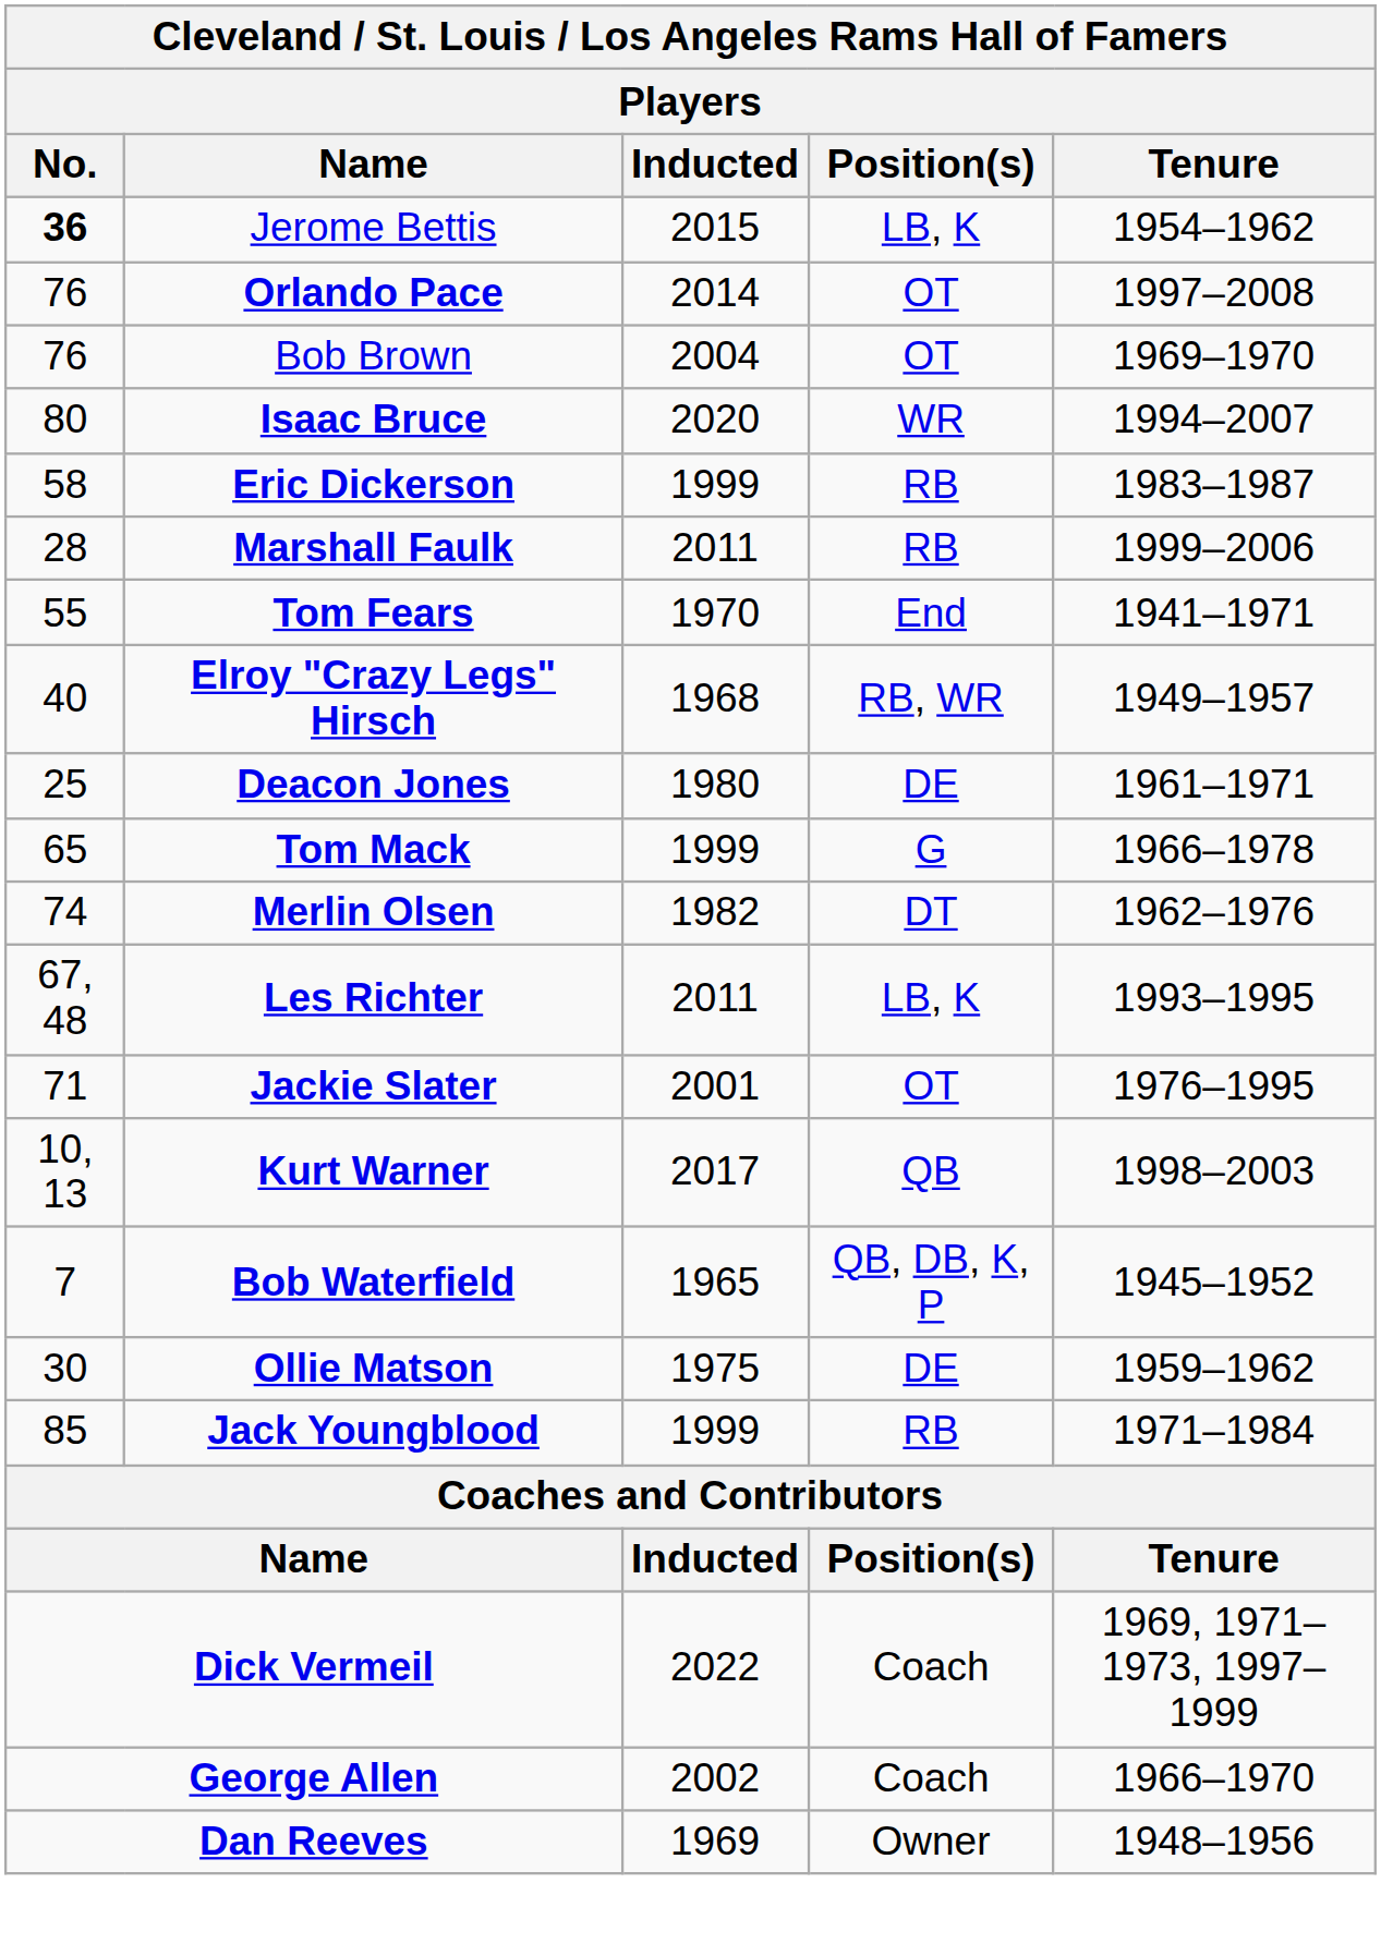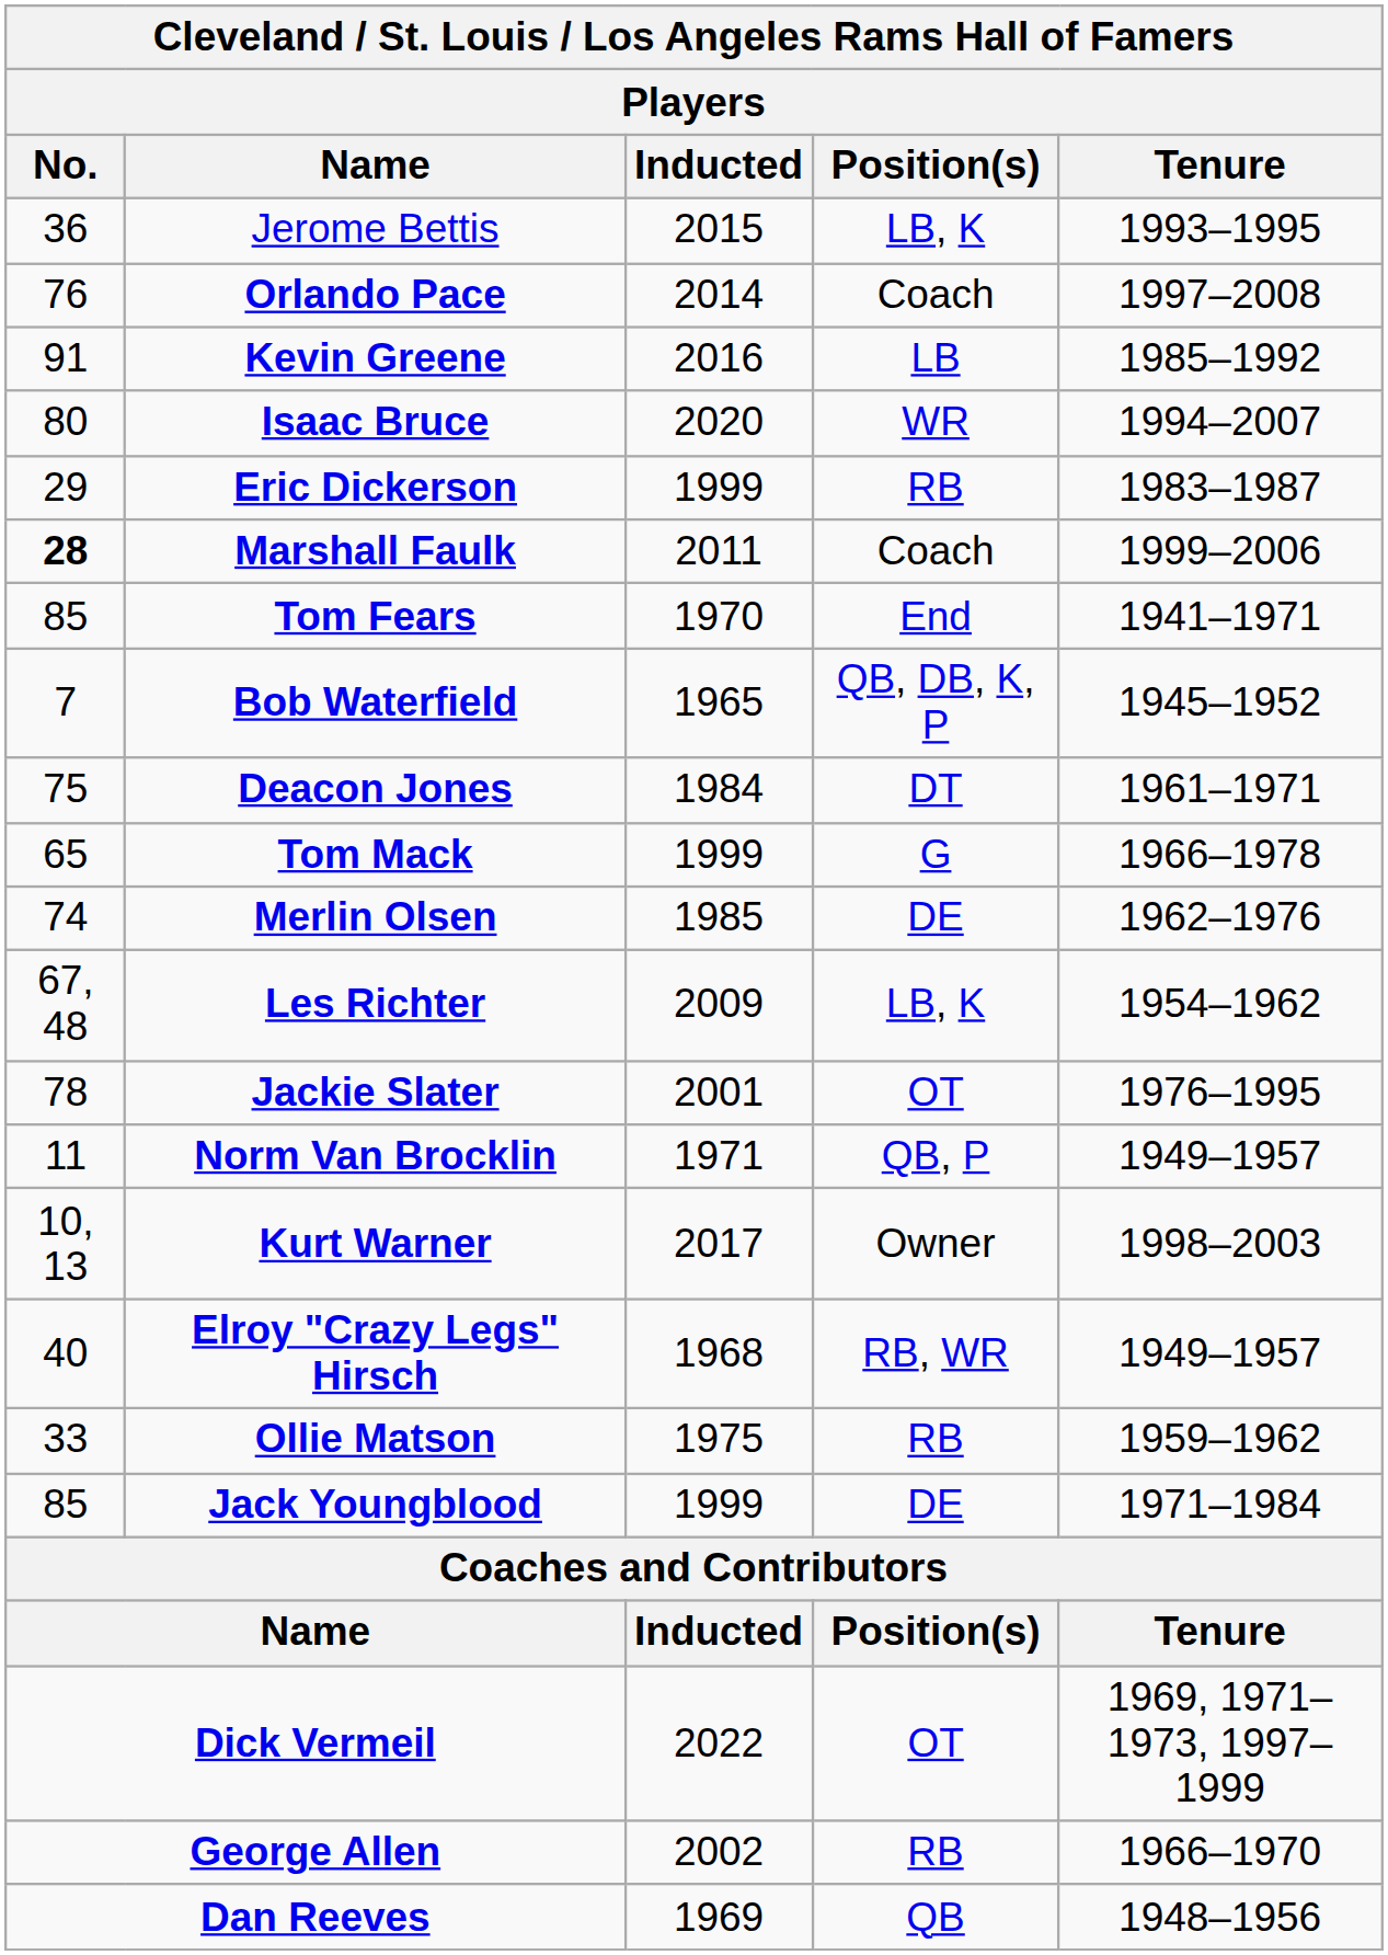Jerome Bettis | No.: bold -> normal
Jerome Bettis | Tenure: 1954–1962 -> 1993–1995
Orlando Pace | Position(s): OT -> Coach
+ row: 91 | Kevin Greene | 2016 | LB | 1985–1992
- row: 76 | Bob Brown | 2004 | OT | 1969–1970
Eric Dickerson | No.: 58 -> 29
Marshall Faulk | No.: normal -> bold
Marshall Faulk | Position(s): RB -> Coach
Tom Fears | No.: 55 -> 85
rows swapped: Elroy "Crazy Legs" Hirsch <-> Bob Waterfield
Deacon Jones | No.: 25 -> 75
Deacon Jones | Inducted: 1980 -> 1984
Deacon Jones | Position(s): DE -> DT
Merlin Olsen | Inducted: 1982 -> 1985
Merlin Olsen | Position(s): DT -> DE
Les Richter | Inducted: 2011 -> 2009
Les Richter | Tenure: 1993–1995 -> 1954–1962
Jackie Slater | No.: 71 -> 78
+ row: 11 | Norm Van Brocklin | 1971 | QB, P | 1949–1957
Kurt Warner | Position(s): QB -> Owner
Ollie Matson | No.: 30 -> 33
Ollie Matson | Position(s): DE -> RB
Jack Youngblood | Position(s): RB -> DE
Dick Vermeil | Position(s): Coach -> OT
George Allen | Position(s): Coach -> RB
Dan Reeves | Position(s): Owner -> QB
